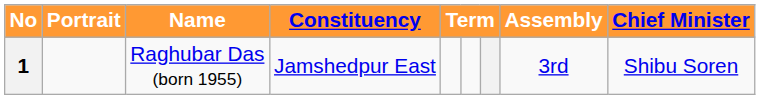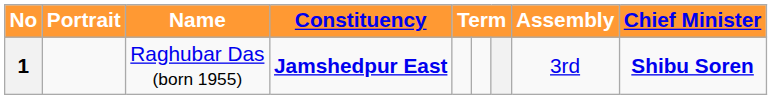1 | Constituency: normal -> bold
1 | Chief Minister: normal -> bold
